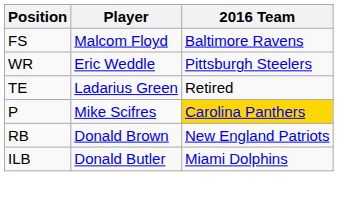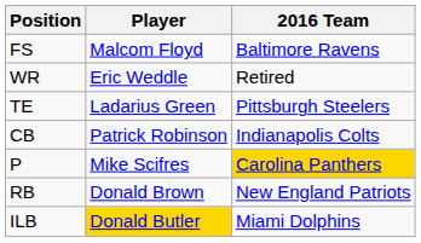WR | 2016 Team: Pittsburgh Steelers -> Retired
TE | 2016 Team: Retired -> Pittsburgh Steelers
+ row: CB | Patrick Robinson | Indianapolis Colts
ILB | Player: no background -> gold background
